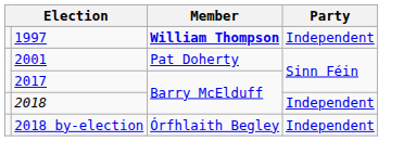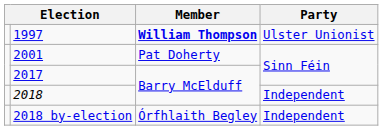1997 | Party: Independent -> Ulster Unionist
